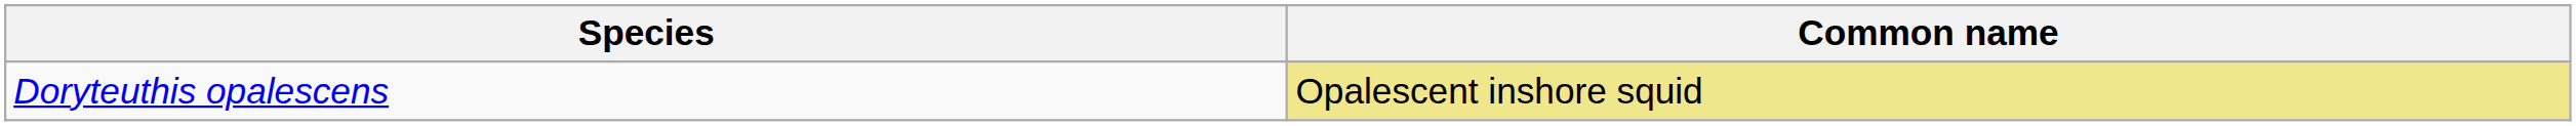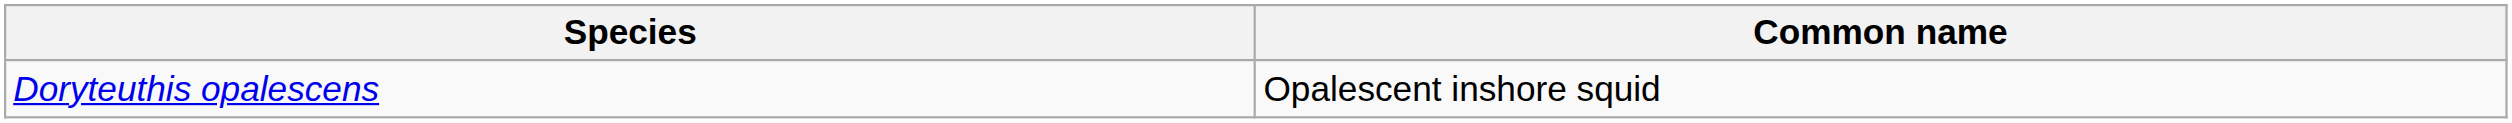Doryteuthis opalescens | Common name: khaki background -> no background
